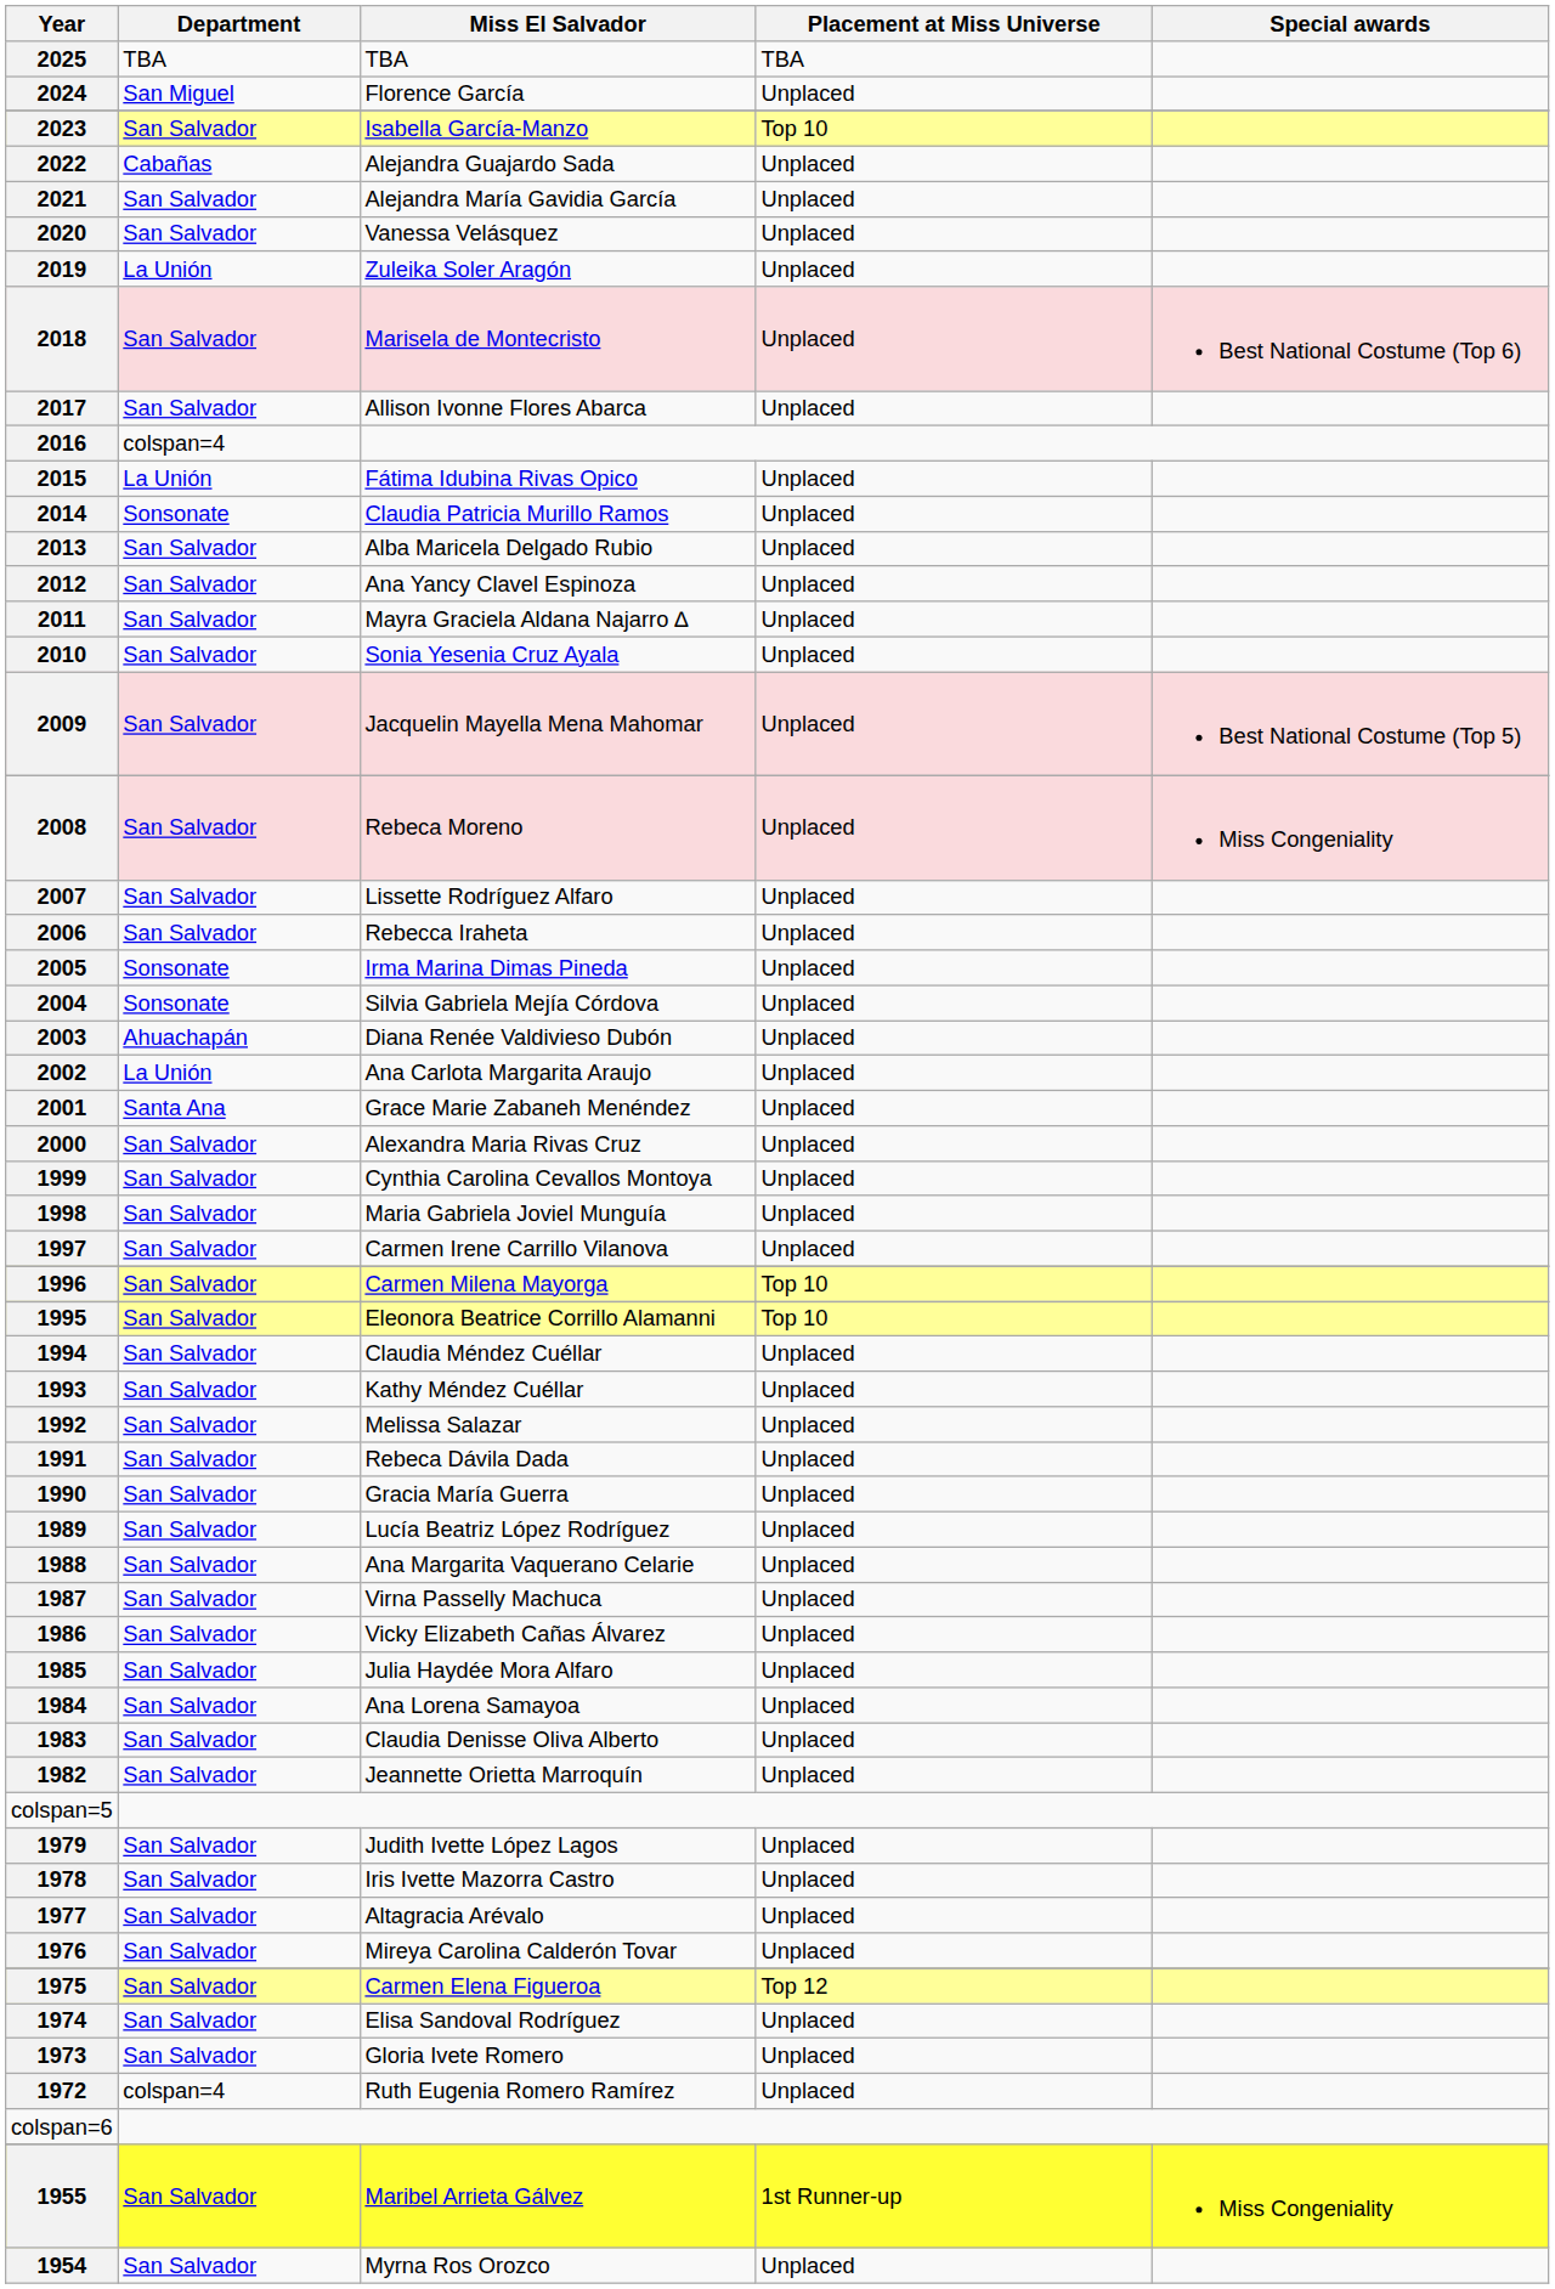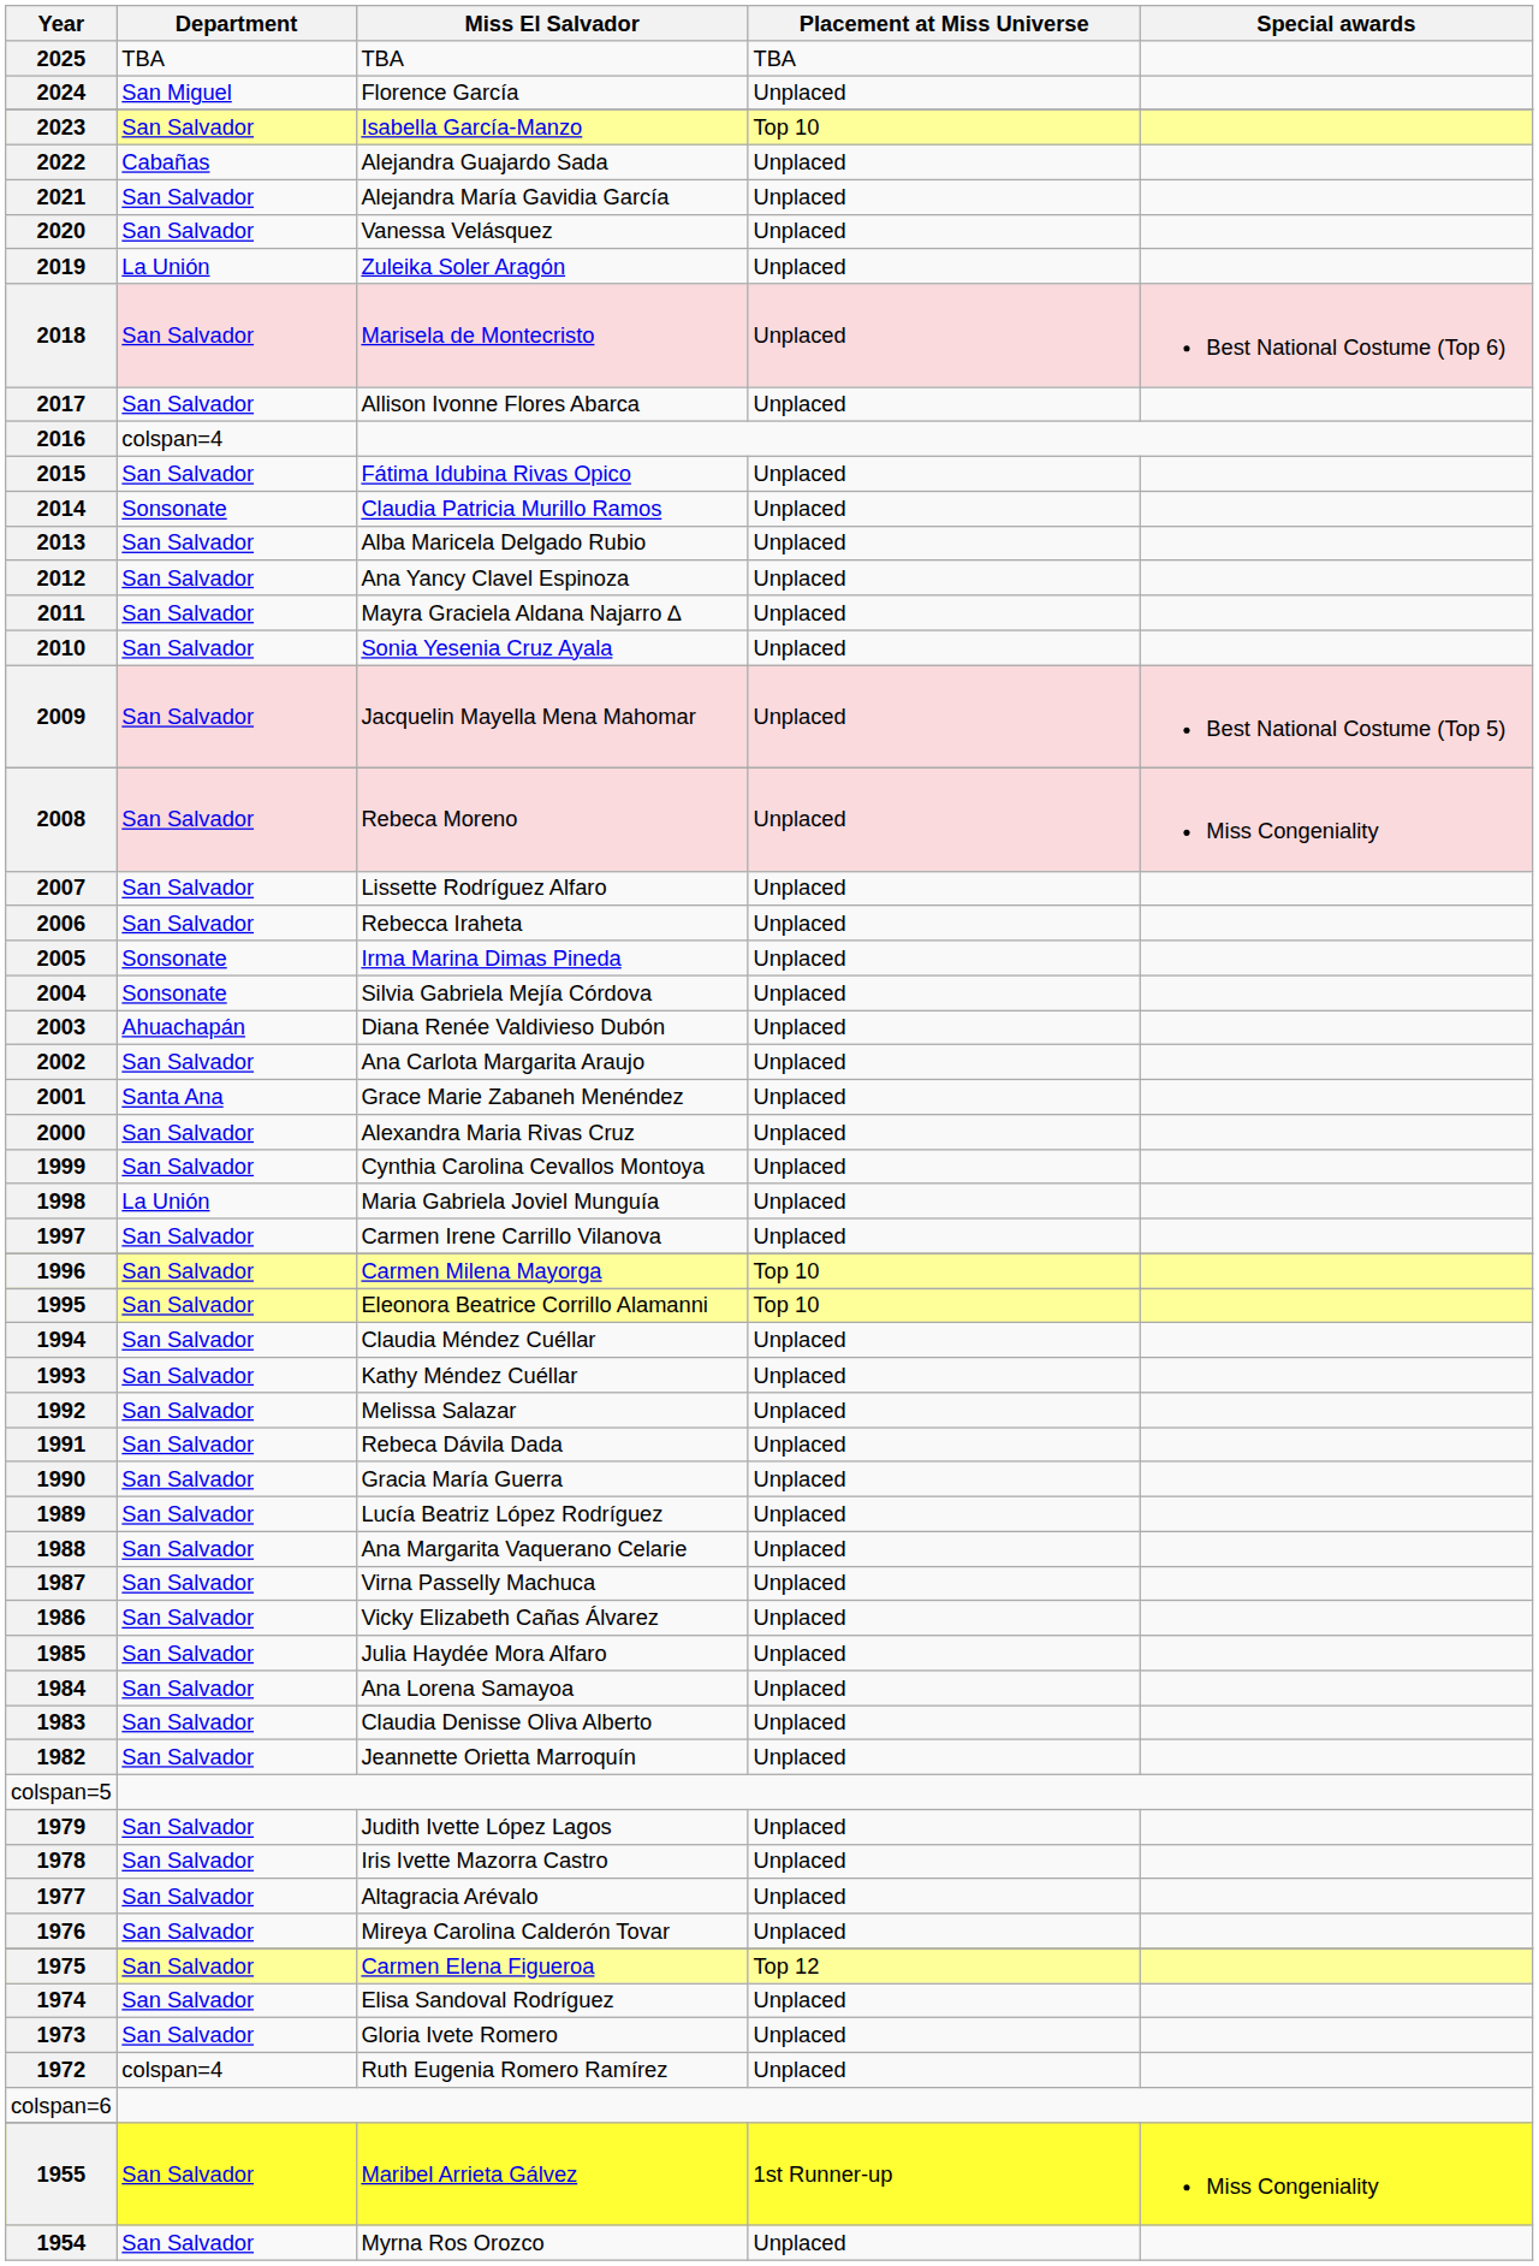2015 | Department: La Unión -> San Salvador
2002 | Department: La Unión -> San Salvador
1998 | Department: San Salvador -> La Unión
